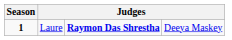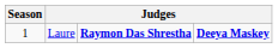Laure | Season: bold -> normal
Laure | column 4: normal -> bold
